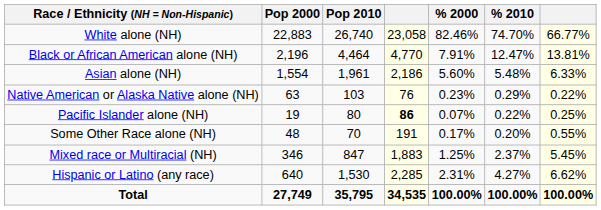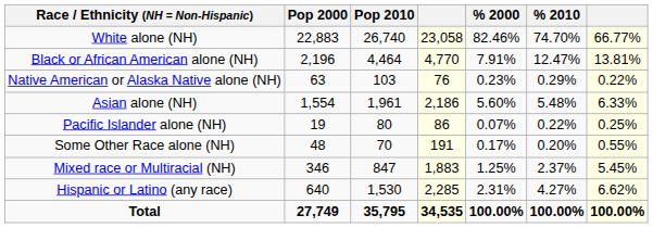rows swapped: Native American or Alaska Native alone (NH) <-> Asian alone (NH)
Pacific Islander alone (NH) | column 4: bold -> normal
